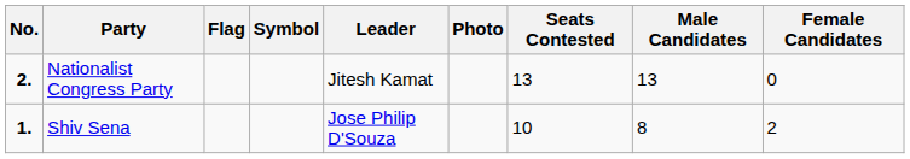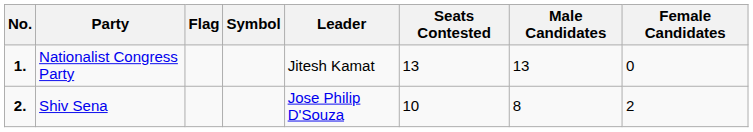- column: Photo
Nationalist Congress Party | No.: 2. -> 1.
Shiv Sena | No.: 1. -> 2.
